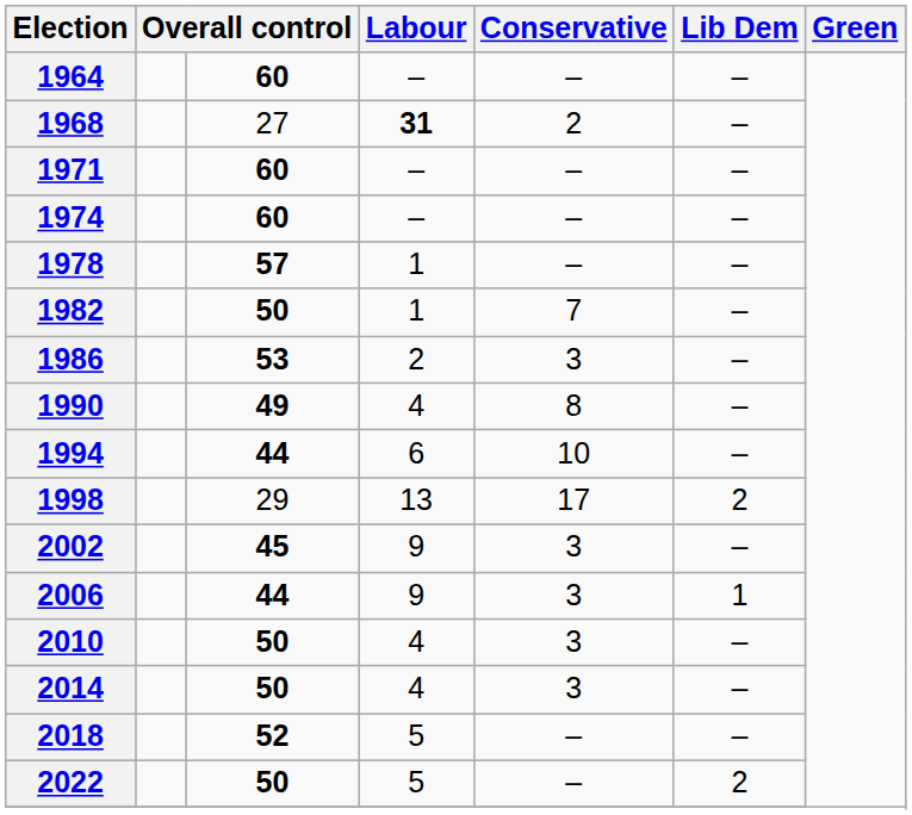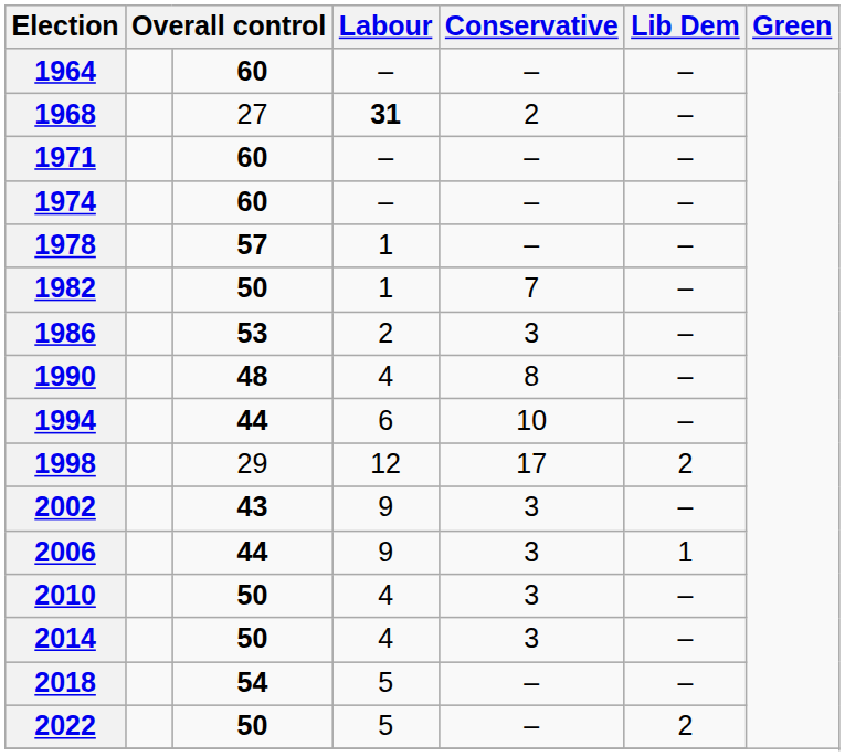1990 | column 3: 49 -> 48
1998 | Labour: 13 -> 12
2002 | column 3: 45 -> 43
2018 | column 3: 52 -> 54
